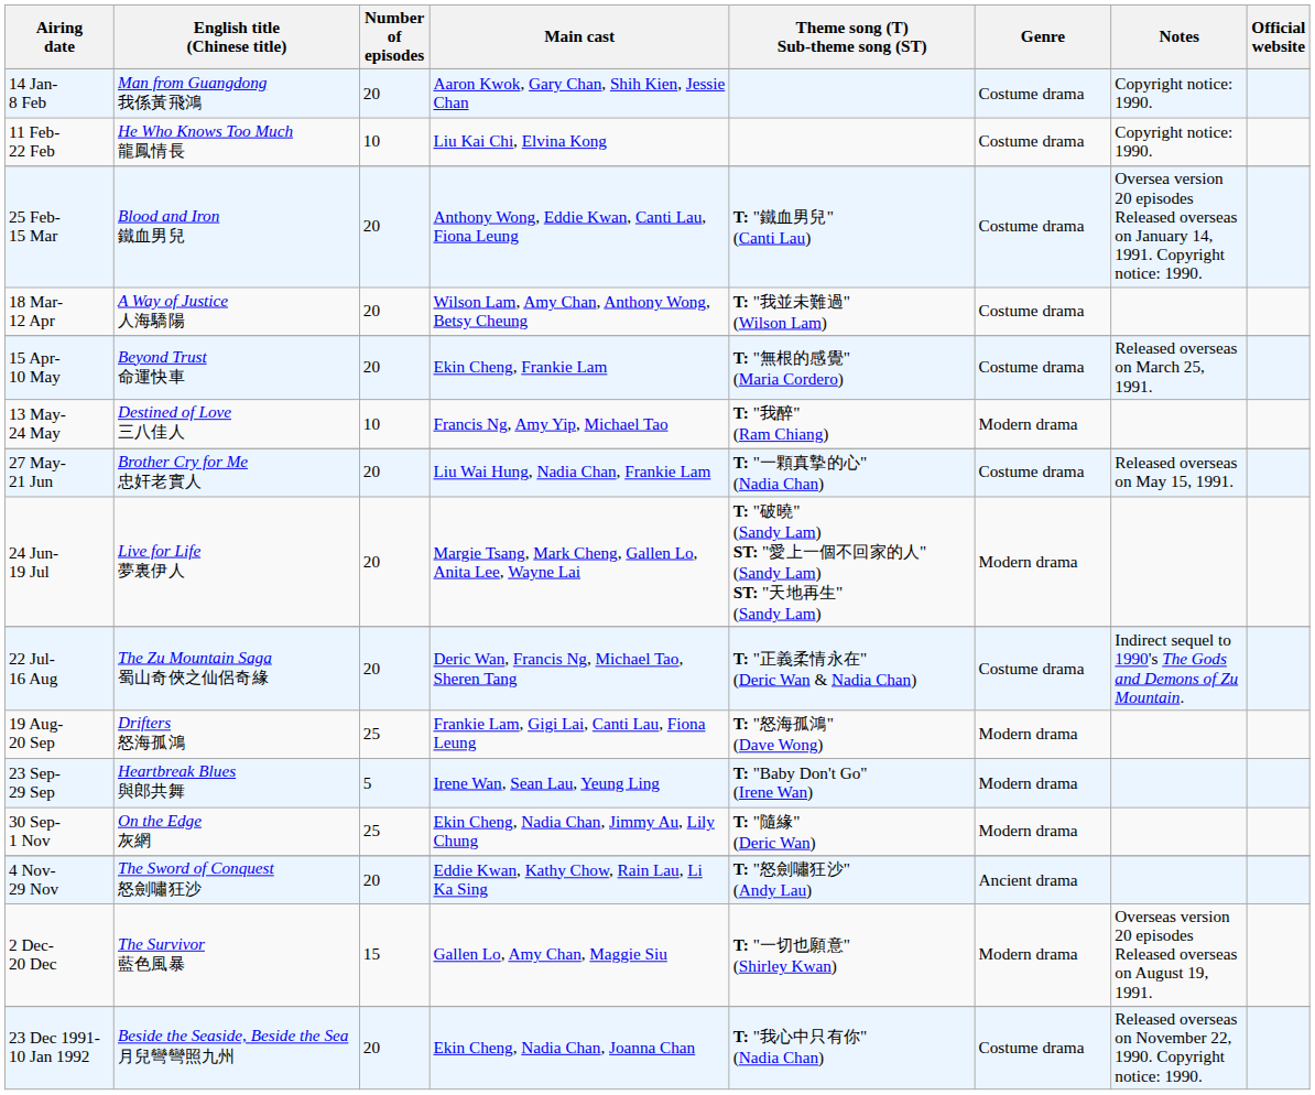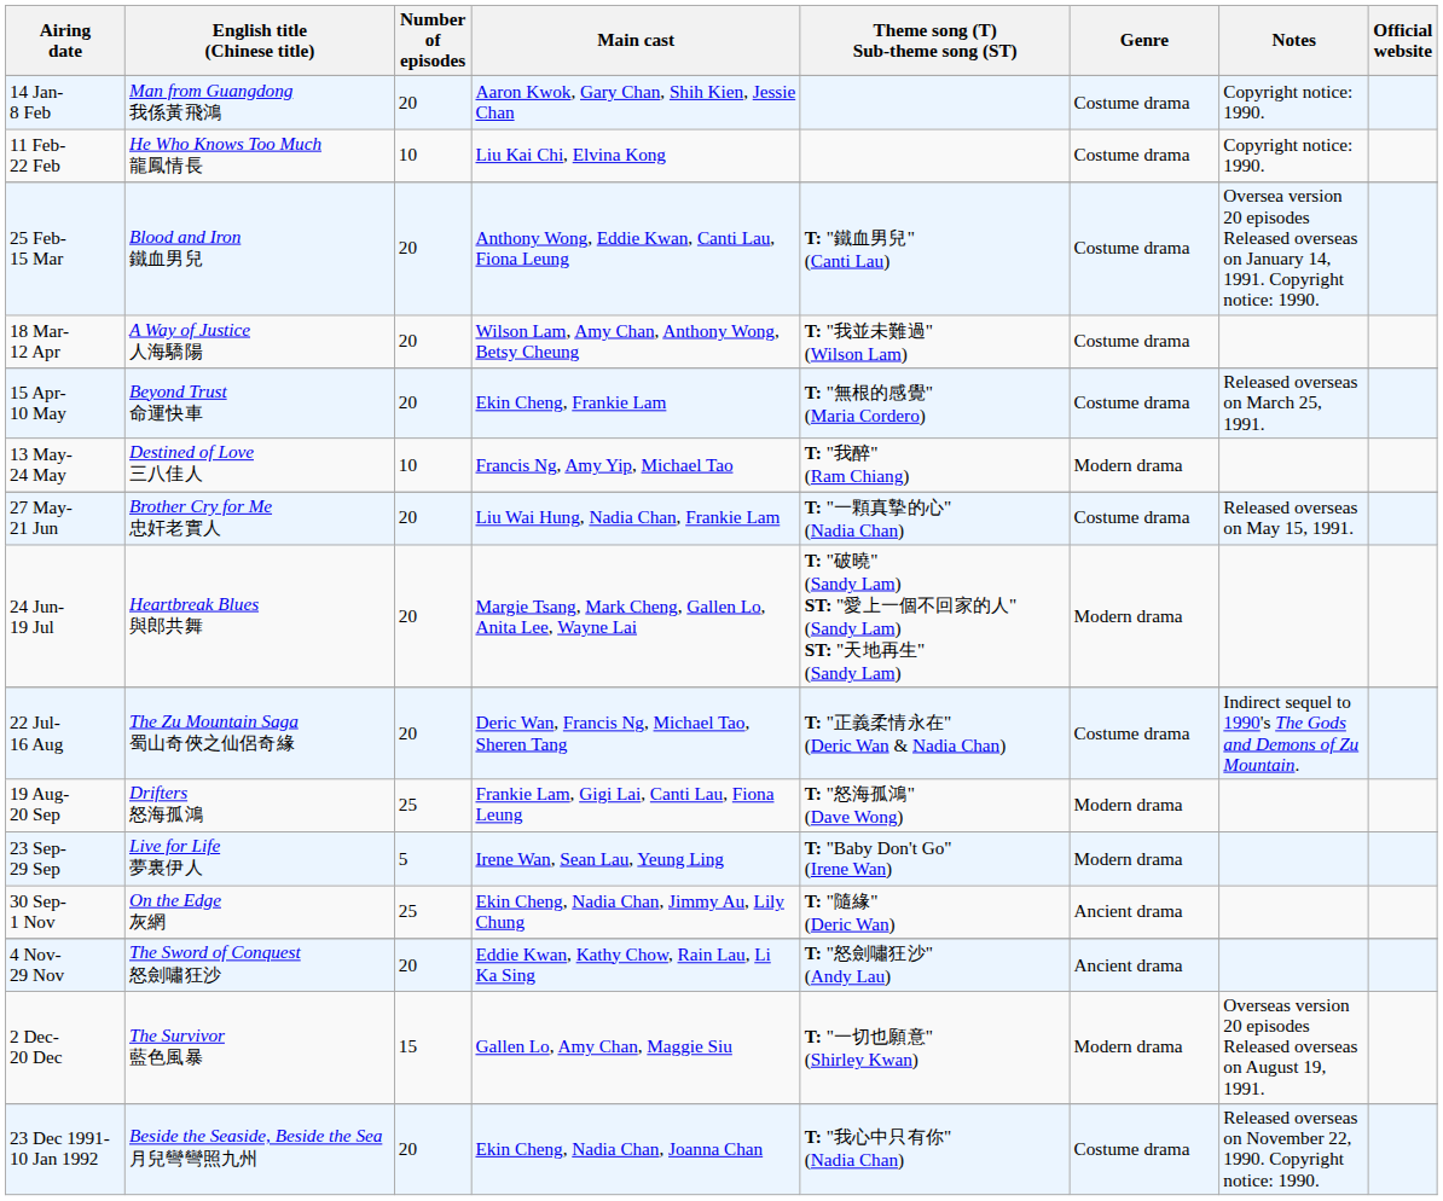24 Jun- 19 Jul | English title (Chinese title): Live for Life 夢裏伊人 -> Heartbreak Blues 與郎共舞
23 Sep- 29 Sep | English title (Chinese title): Heartbreak Blues 與郎共舞 -> Live for Life 夢裏伊人
30 Sep- 1 Nov | Genre: Modern drama -> Ancient drama
